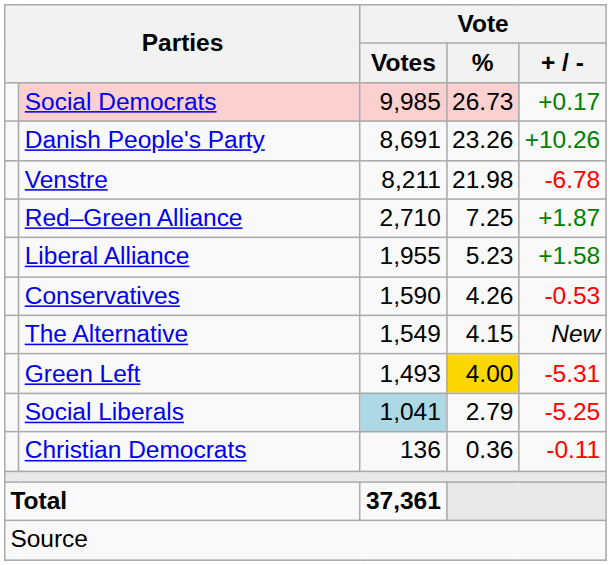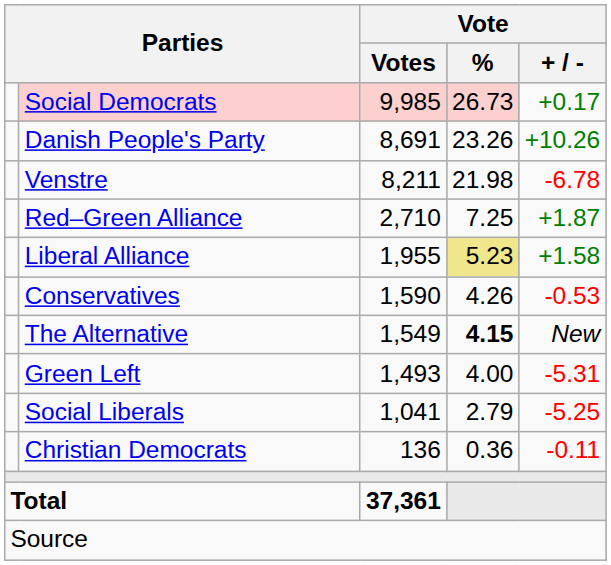Liberal Alliance | Vote / %: no background -> khaki background
The Alternative | Vote / %: normal -> bold
Green Left | Vote / %: gold background -> no background
Social Liberals | Vote / Votes: lightblue background -> no background
